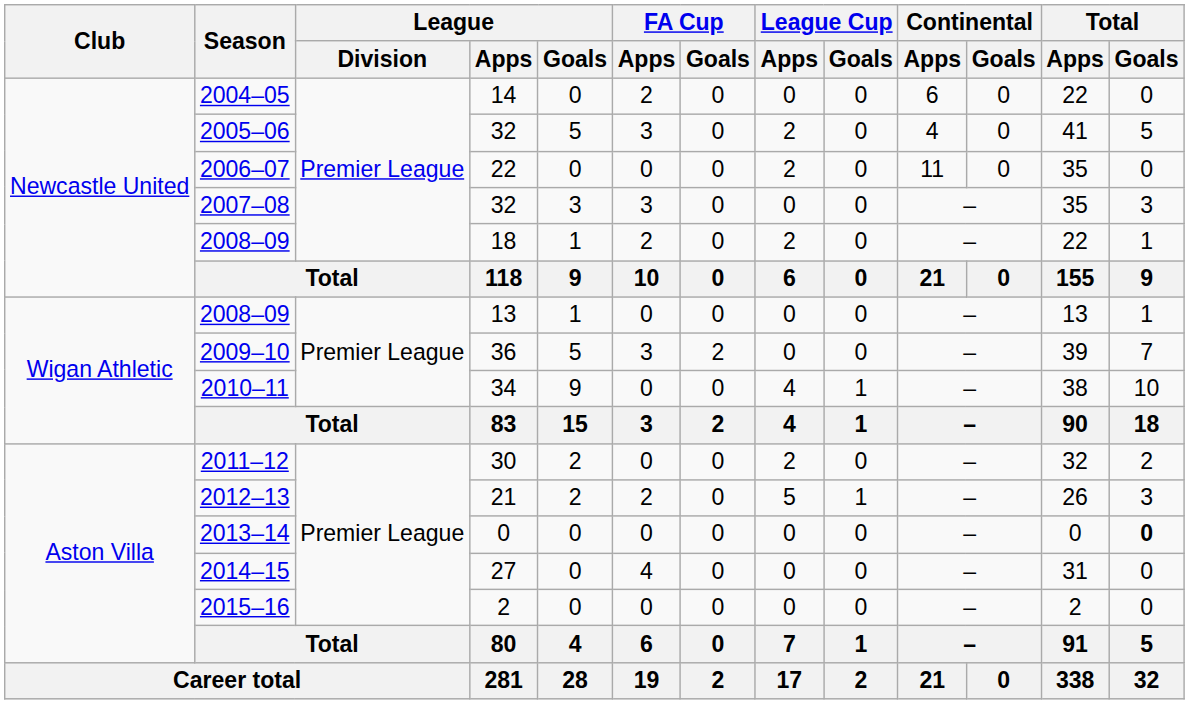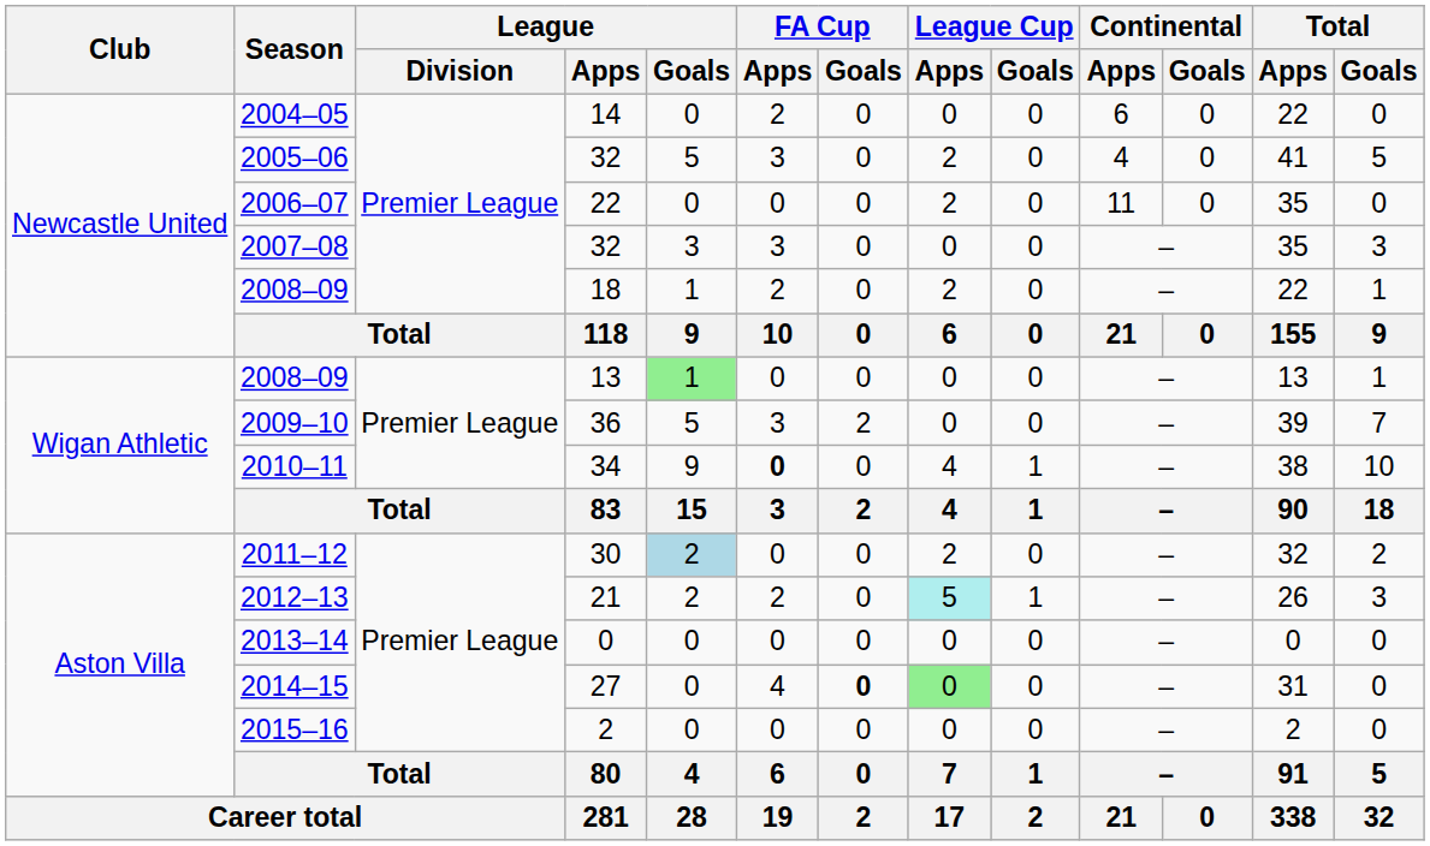2008–09 / 13 | League / Goals: no background -> lightgreen background
2010–11 | FA Cup / Apps: normal -> bold
2011–12 | League / Goals: no background -> lightblue background
2012–13 | League Cup / Apps: no background -> paleturquoise background
2013–14 | Total / Goals: bold -> normal
2014–15 | FA Cup / Goals: normal -> bold
2014–15 | League Cup / Apps: no background -> lightgreen background
